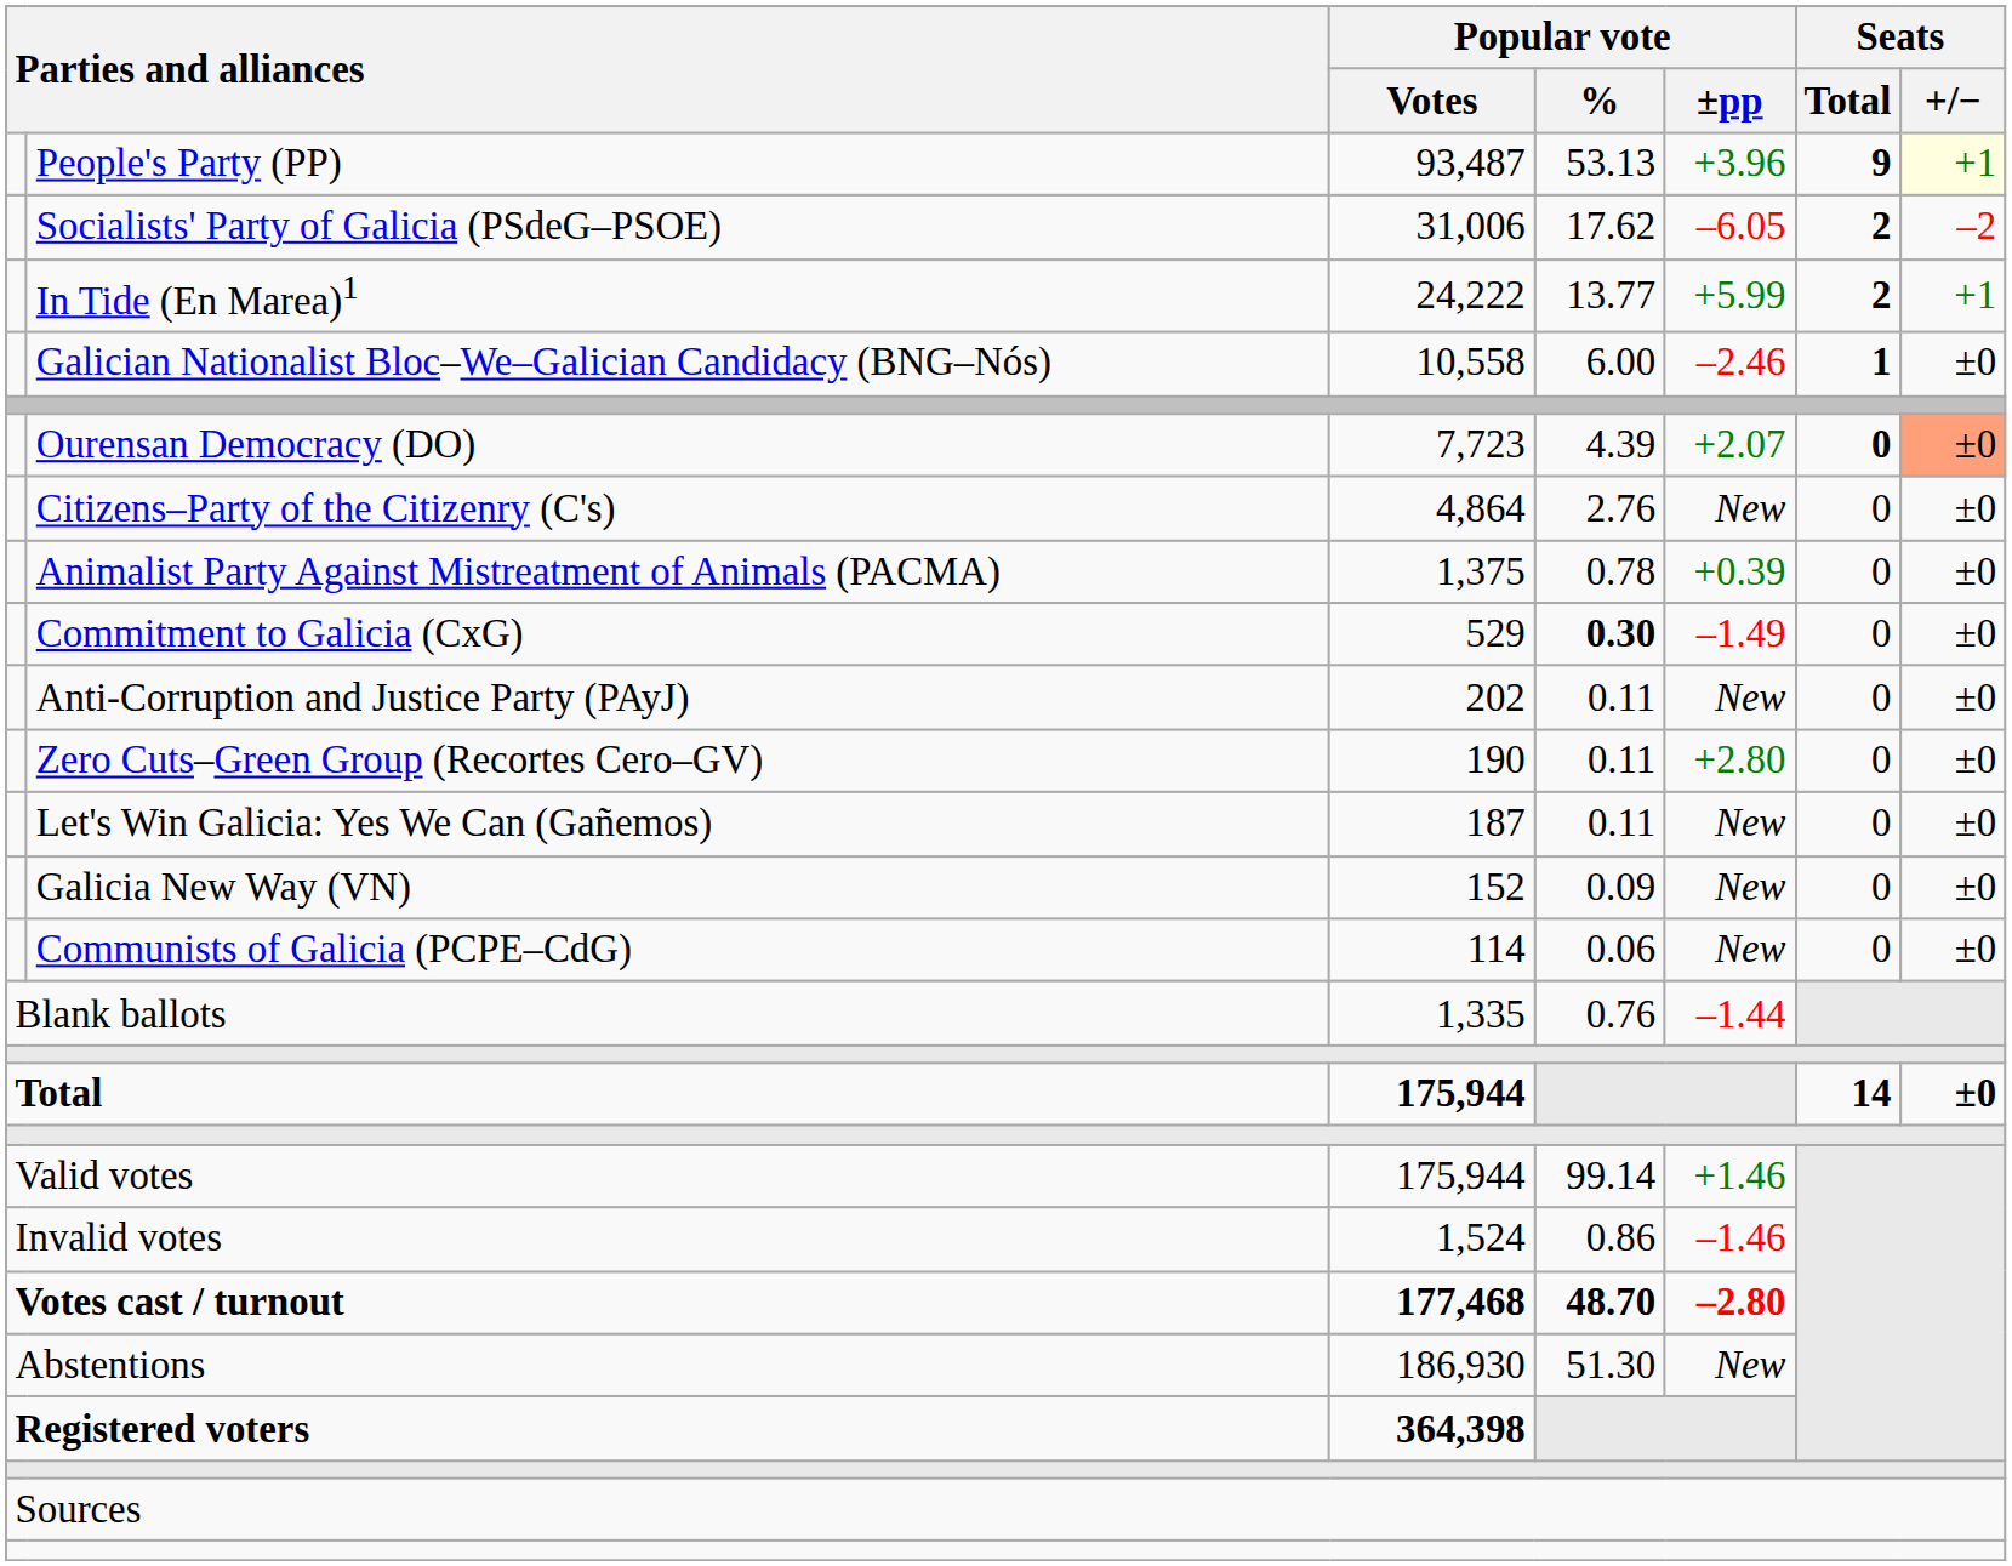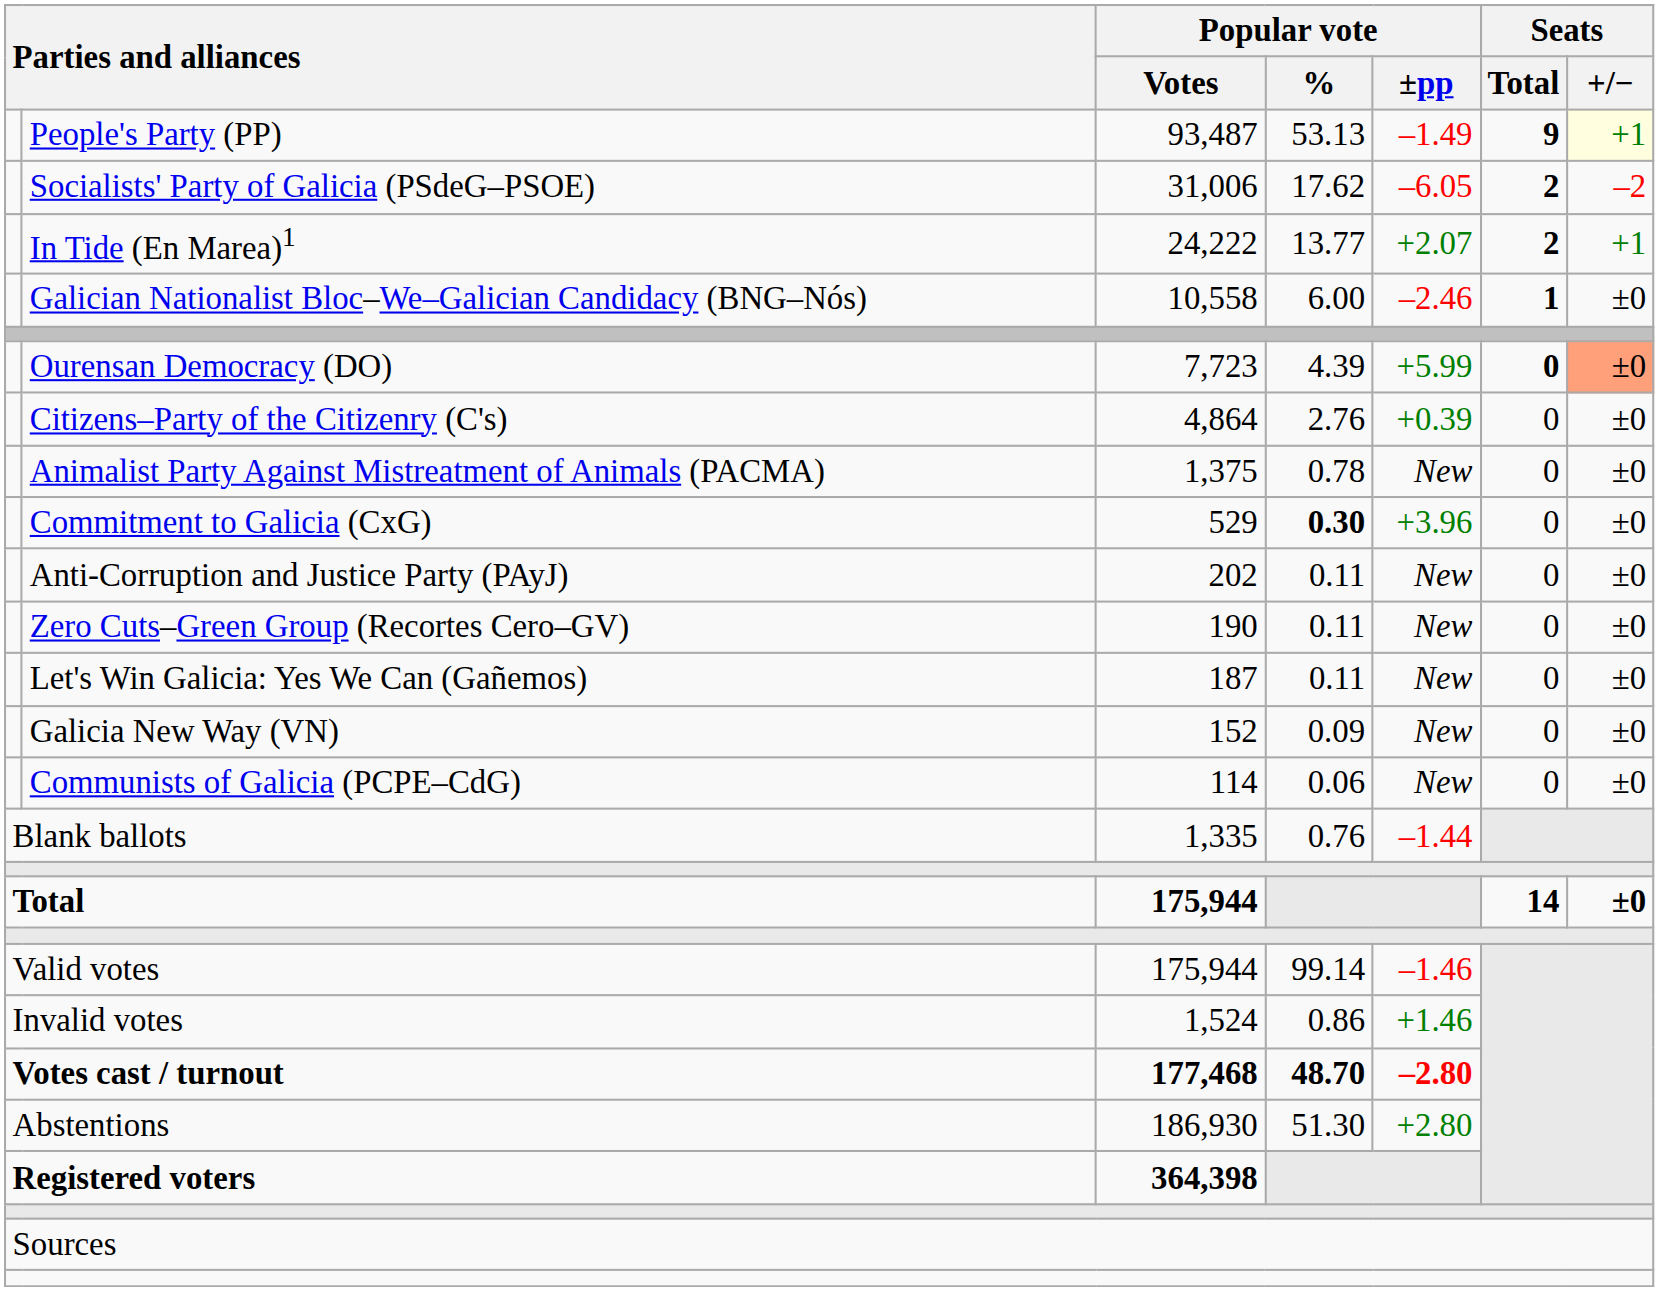People's Party (PP) | Popular vote / ±pp: +3.96 -> –1.49
In Tide (En Marea)1 | Popular vote / ±pp: +5.99 -> +2.07
Ourensan Democracy (DO) | Popular vote / ±pp: +2.07 -> +5.99
Citizens–Party of the Citizenry (C's) | Popular vote / ±pp: New -> +0.39
Animalist Party Against Mistreatment of Animals (PACMA) | Popular vote / ±pp: +0.39 -> New
Commitment to Galicia (CxG) | Popular vote / ±pp: –1.49 -> +3.96
Zero Cuts–Green Group (Recortes Cero–GV) | Popular vote / ±pp: +2.80 -> New
Valid votes | Popular vote / ±pp: +1.46 -> –1.46
Invalid votes | Popular vote / ±pp: –1.46 -> +1.46
Abstentions | Popular vote / ±pp: New -> +2.80
